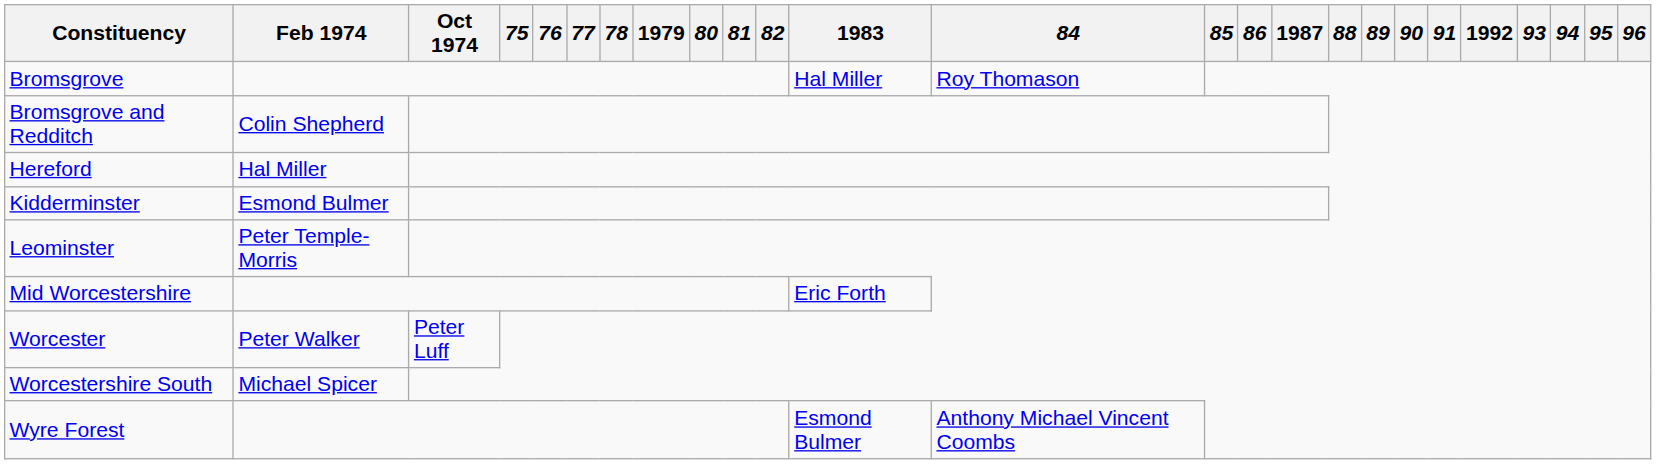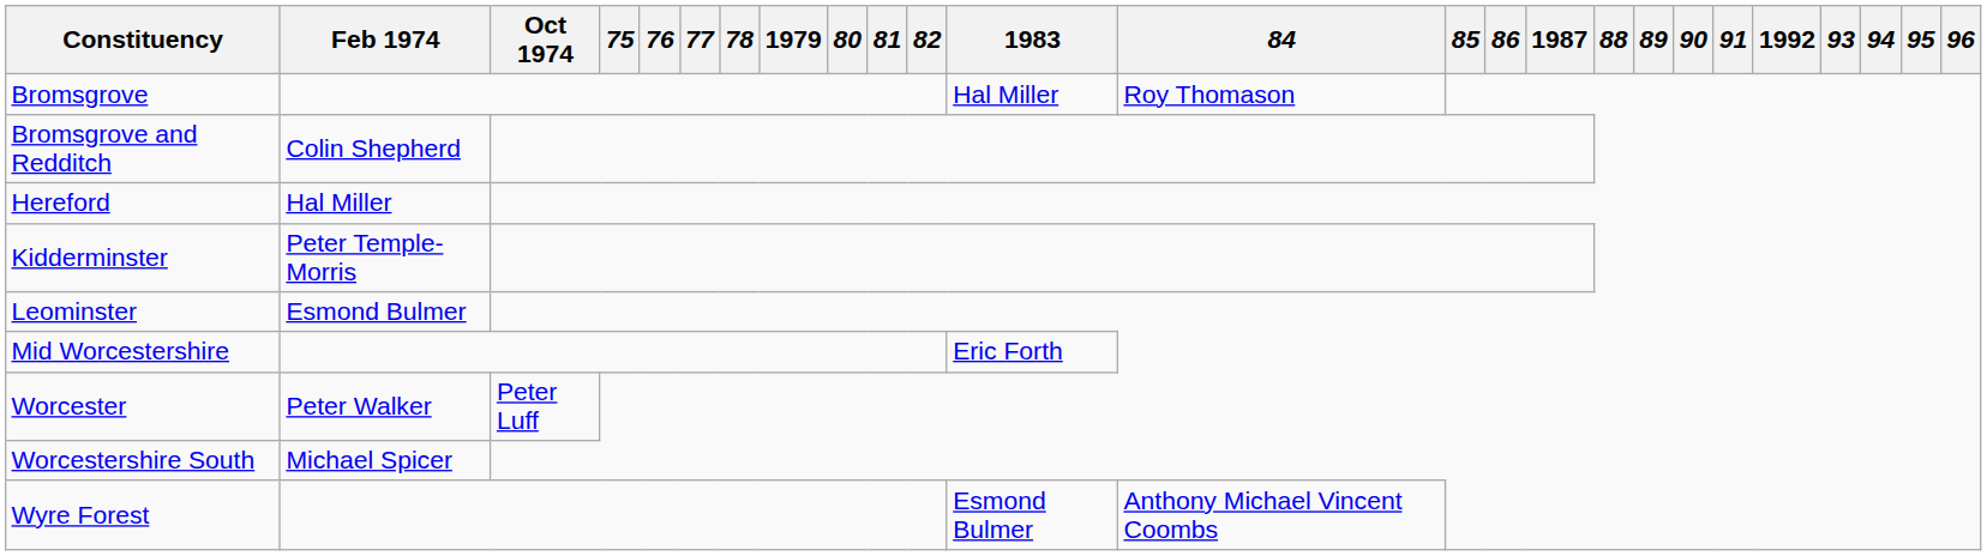Kidderminster | Feb 1974: Esmond Bulmer -> Peter Temple-Morris
Leominster | Feb 1974: Peter Temple-Morris -> Esmond Bulmer
